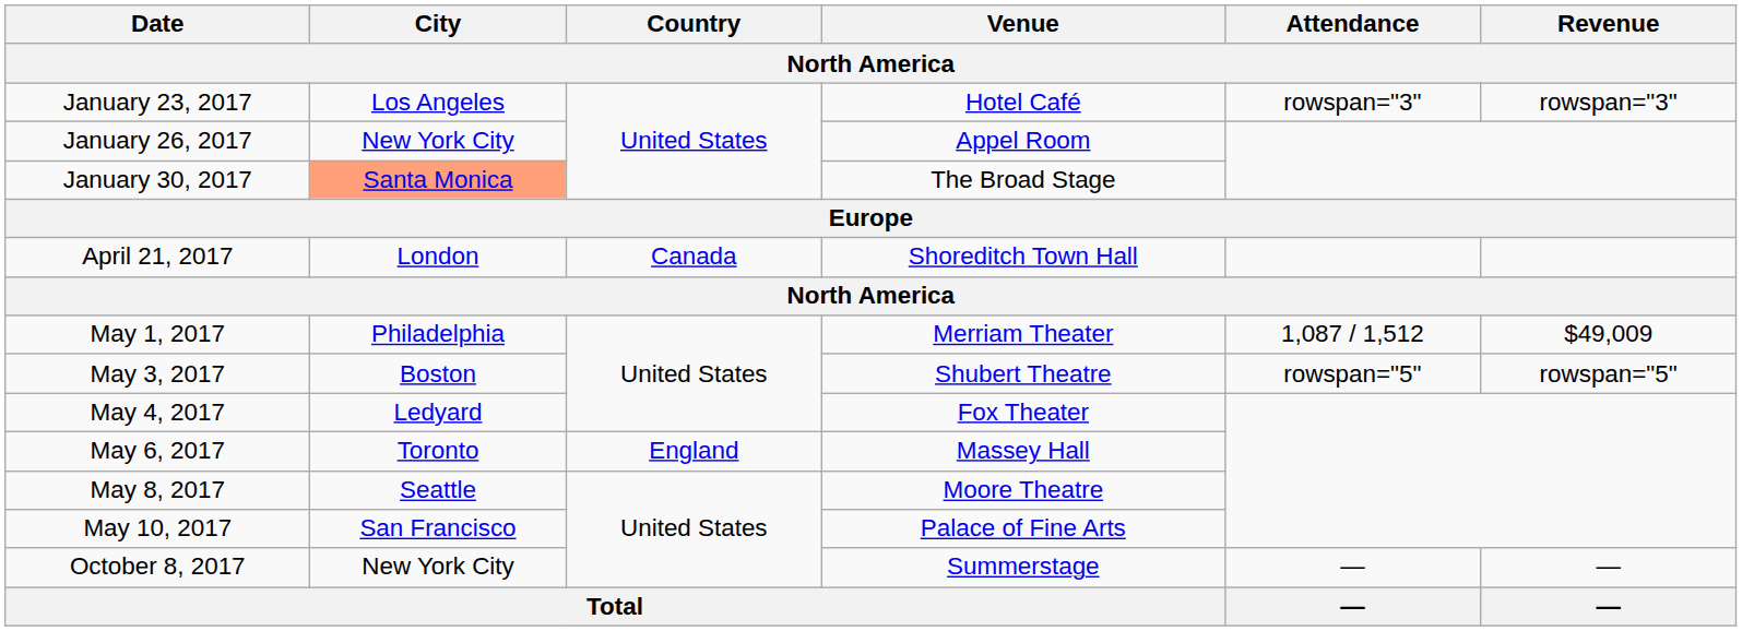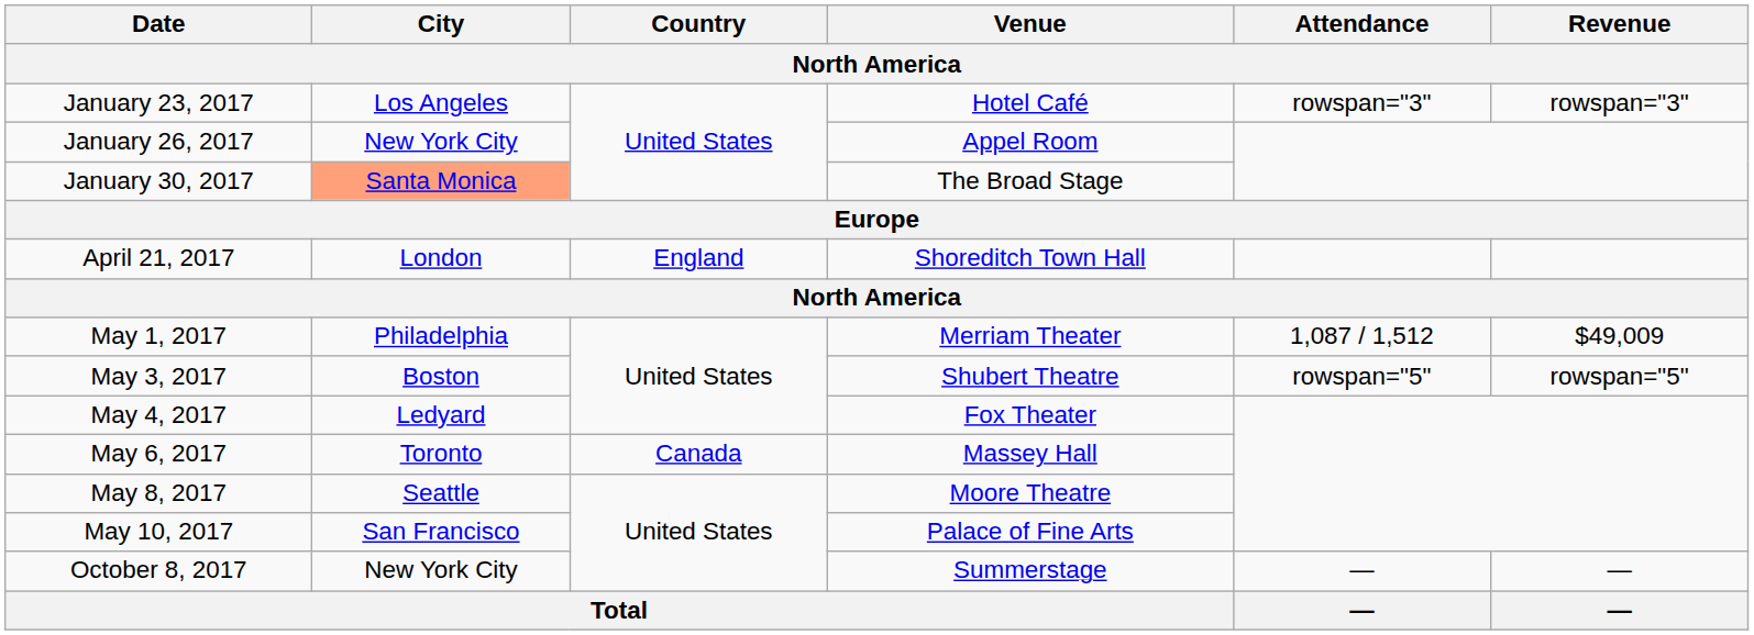April 21, 2017 | Country: Canada -> England
May 6, 2017 | Country: England -> Canada
